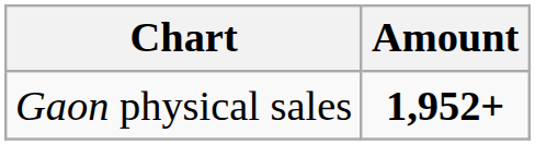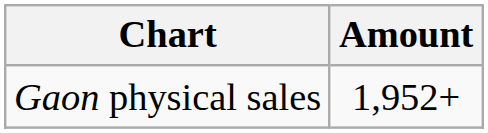Gaon physical sales | Amount: bold -> normal
